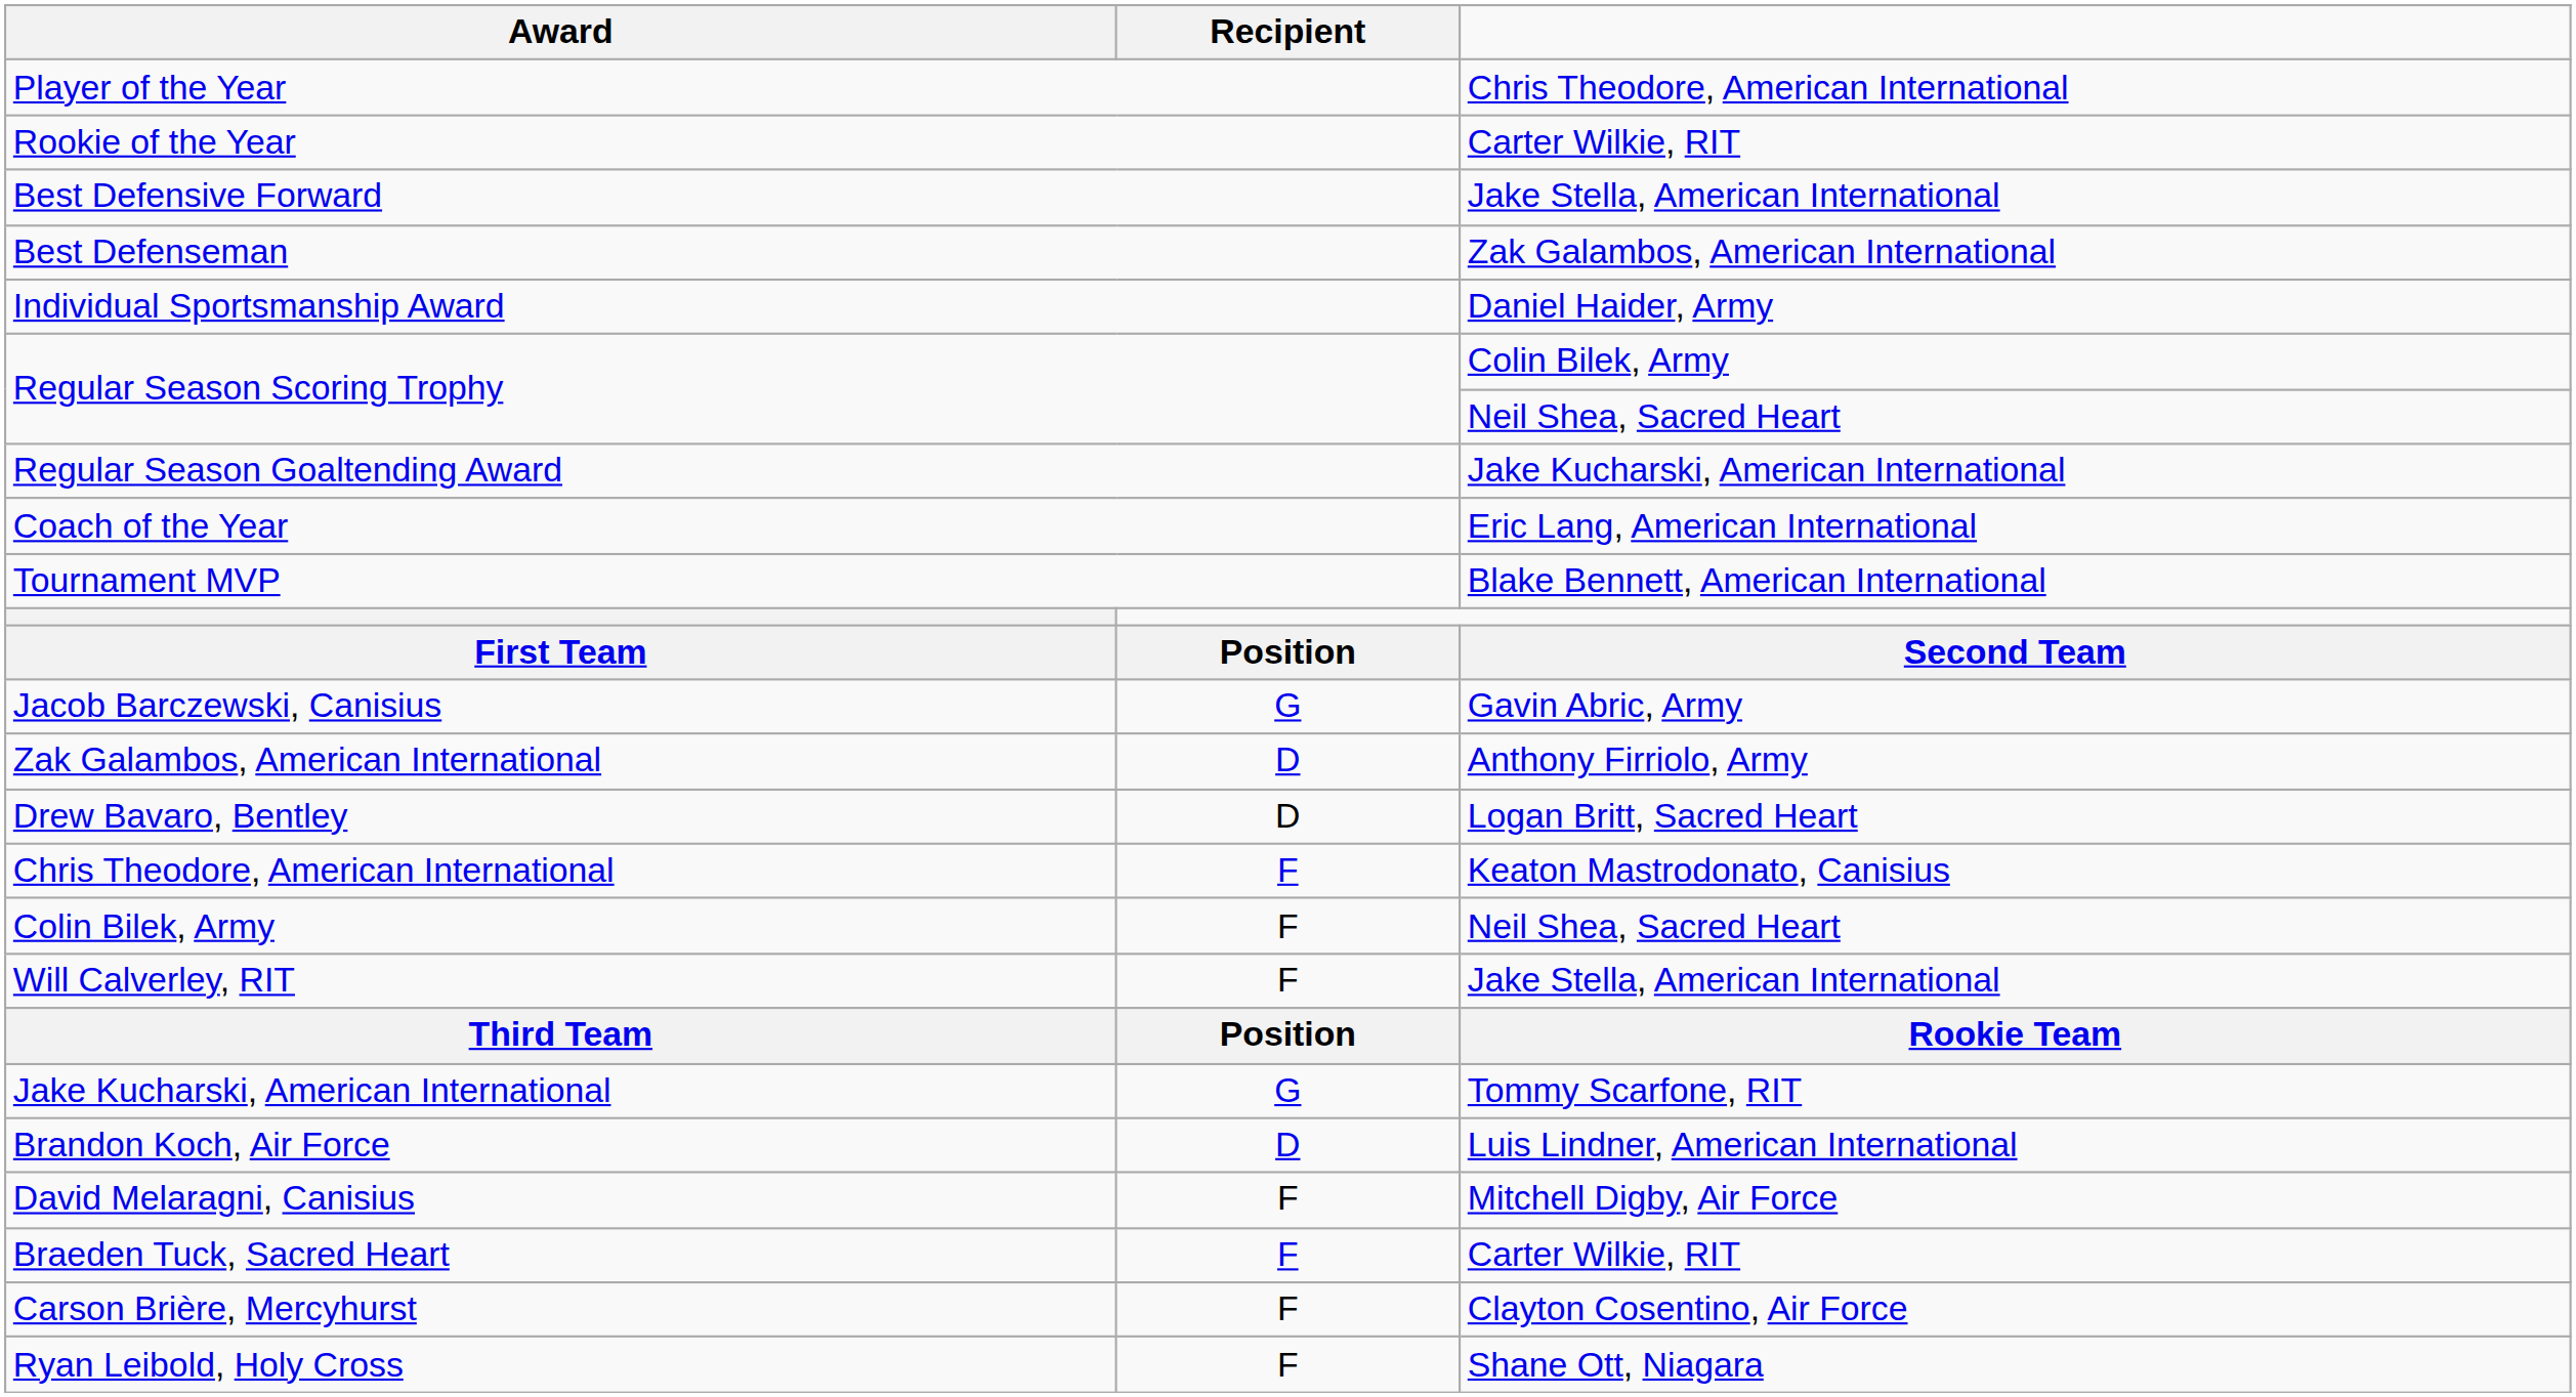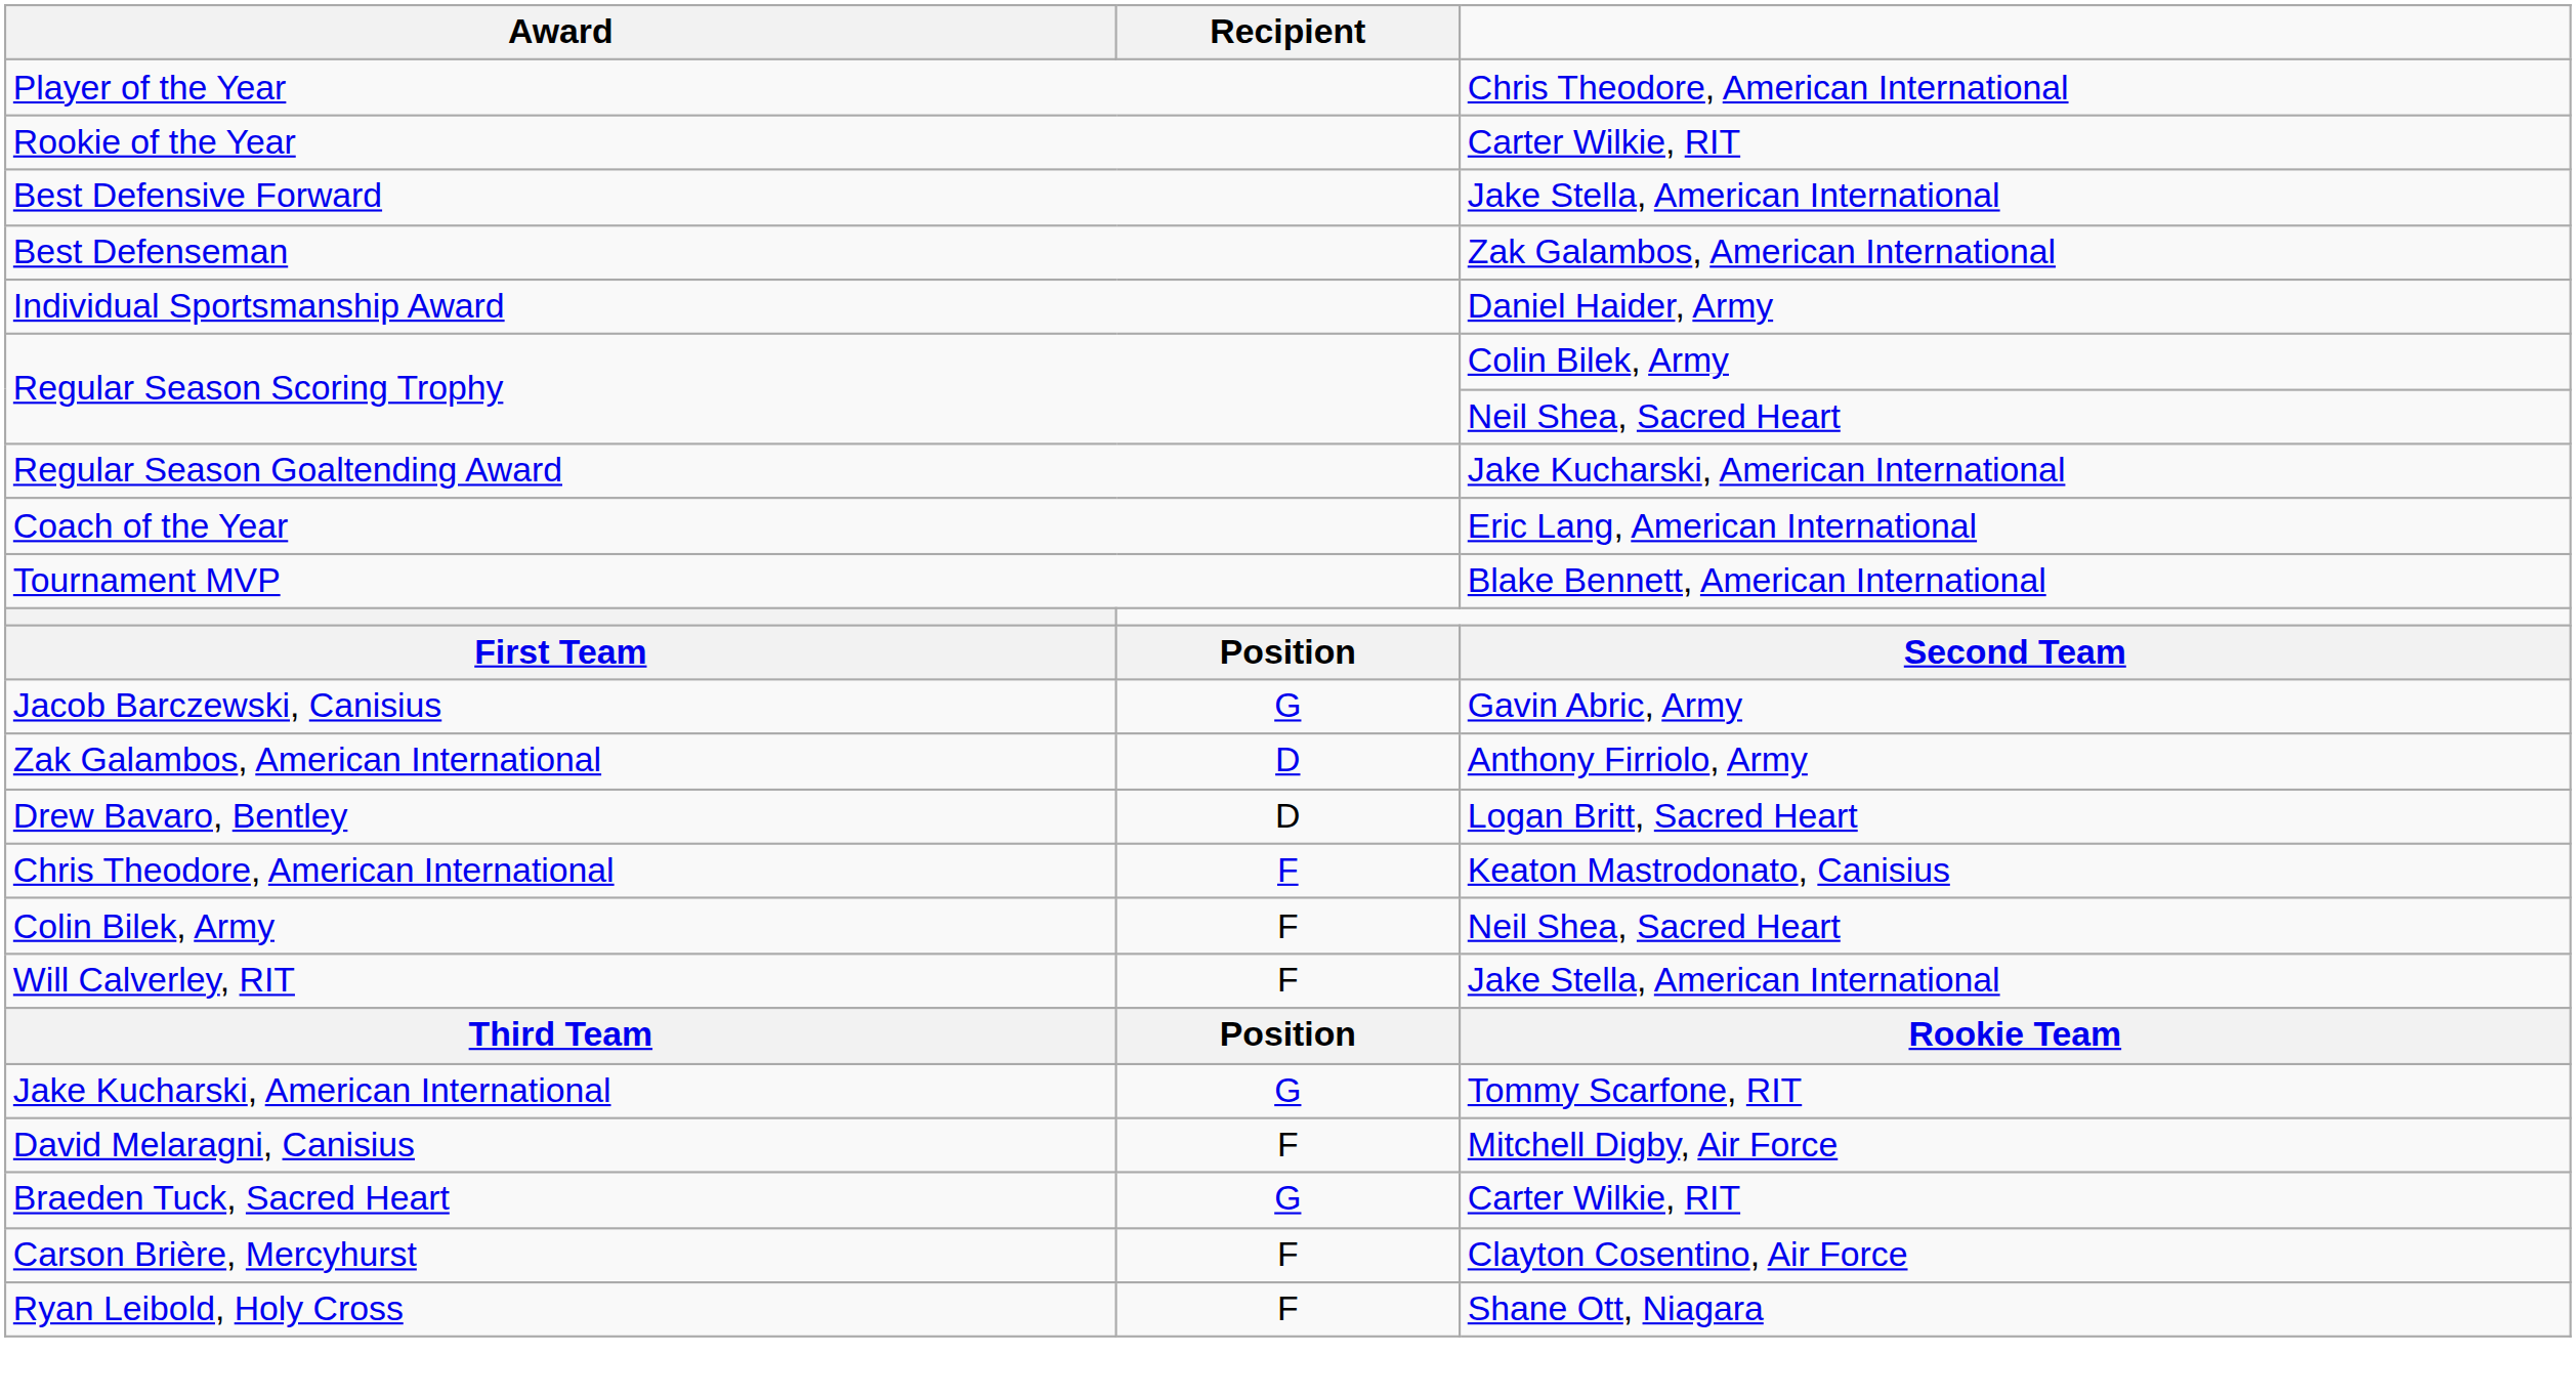- row: Brandon Koch, Air Force | D | Luis Lindner, American International
Braeden Tuck, Sacred Heart | Recipient: F -> G
